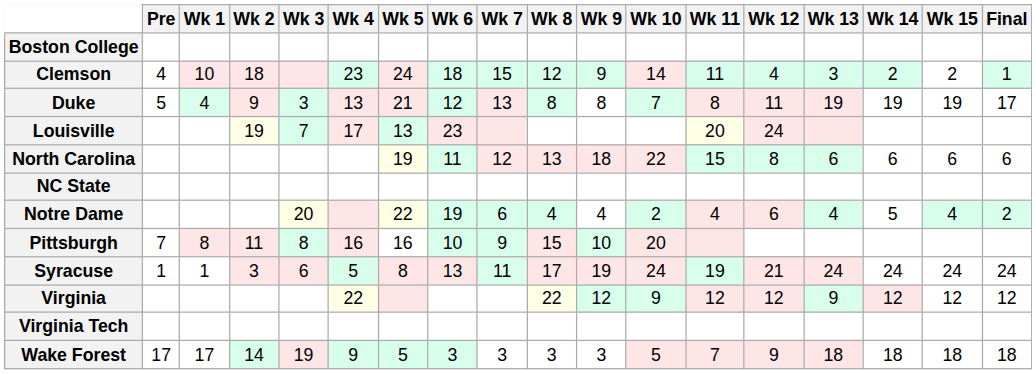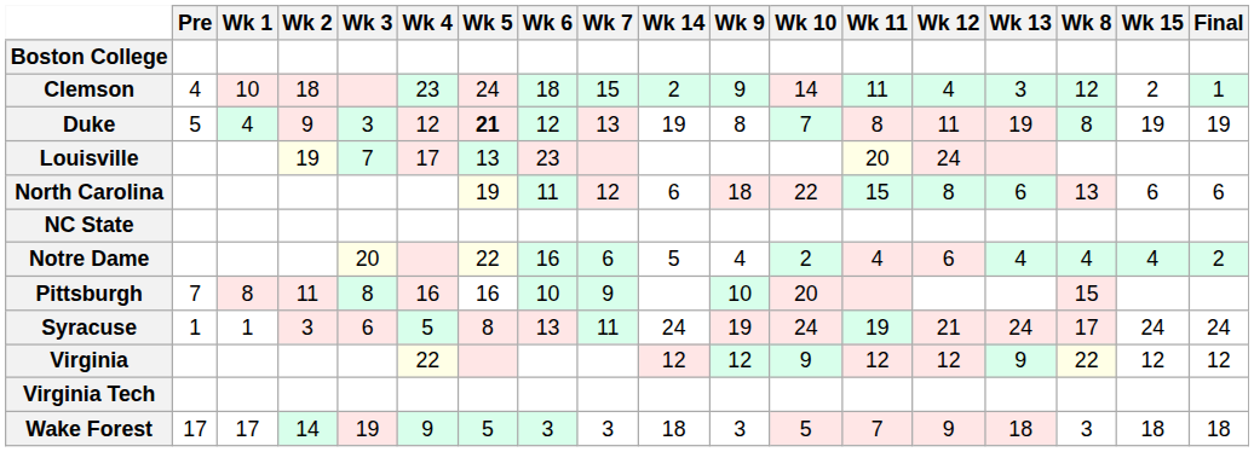columns swapped: Wk 8 <-> Wk 14
Duke | Wk 4: 13 -> 12
Duke | Wk 5: normal -> bold
Duke | Final: 17 -> 19
Notre Dame | Wk 6: 19 -> 16
